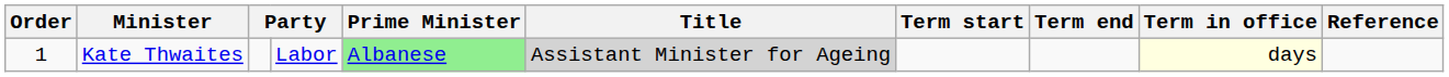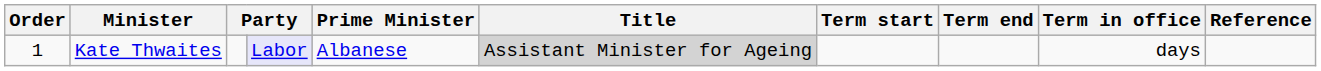Kate Thwaites | column 4: no background -> lavender background
Kate Thwaites | Prime Minister: lightgreen background -> no background
Kate Thwaites | Term in office: lightyellow background -> no background
